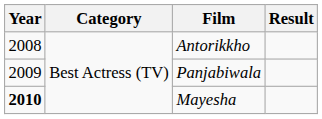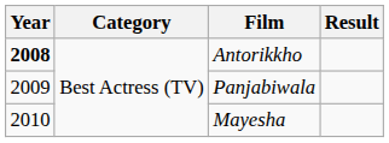Antorikkho | Year: normal -> bold
Mayesha | Year: bold -> normal
